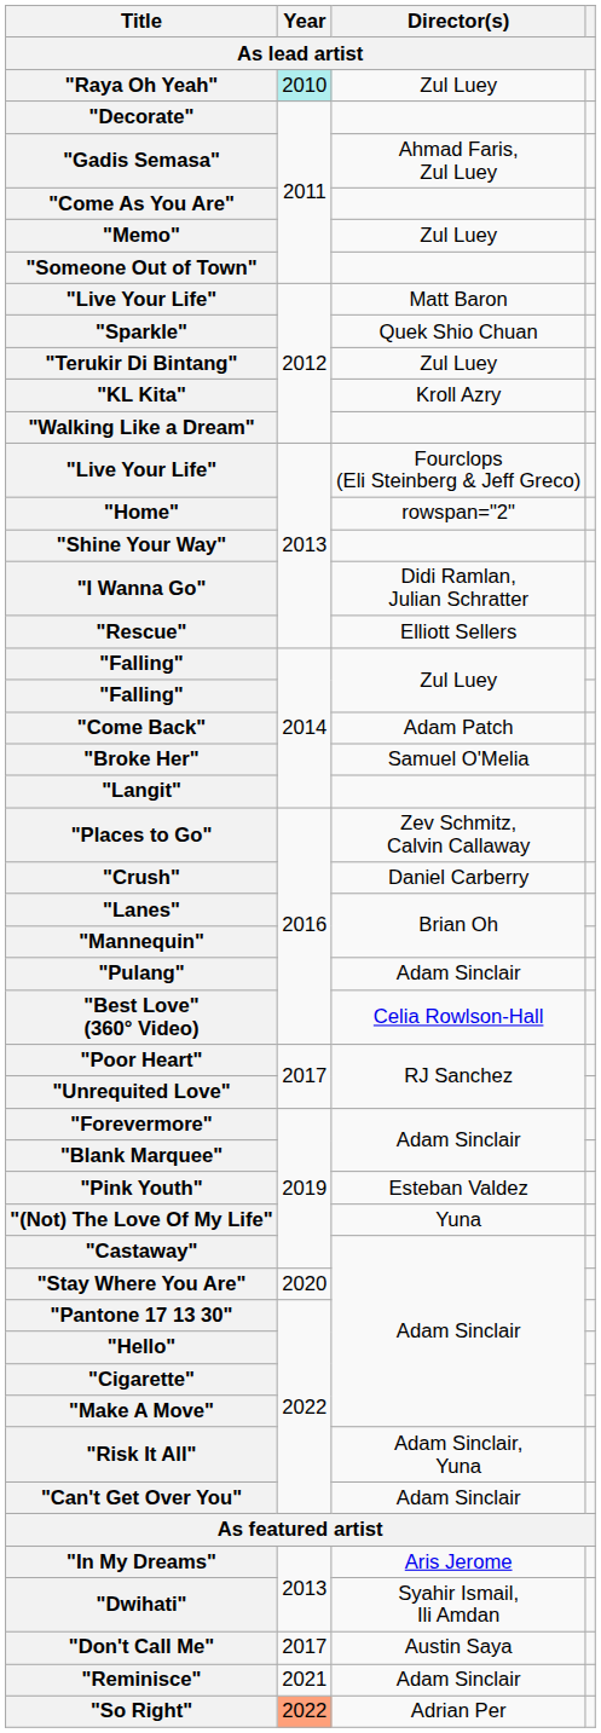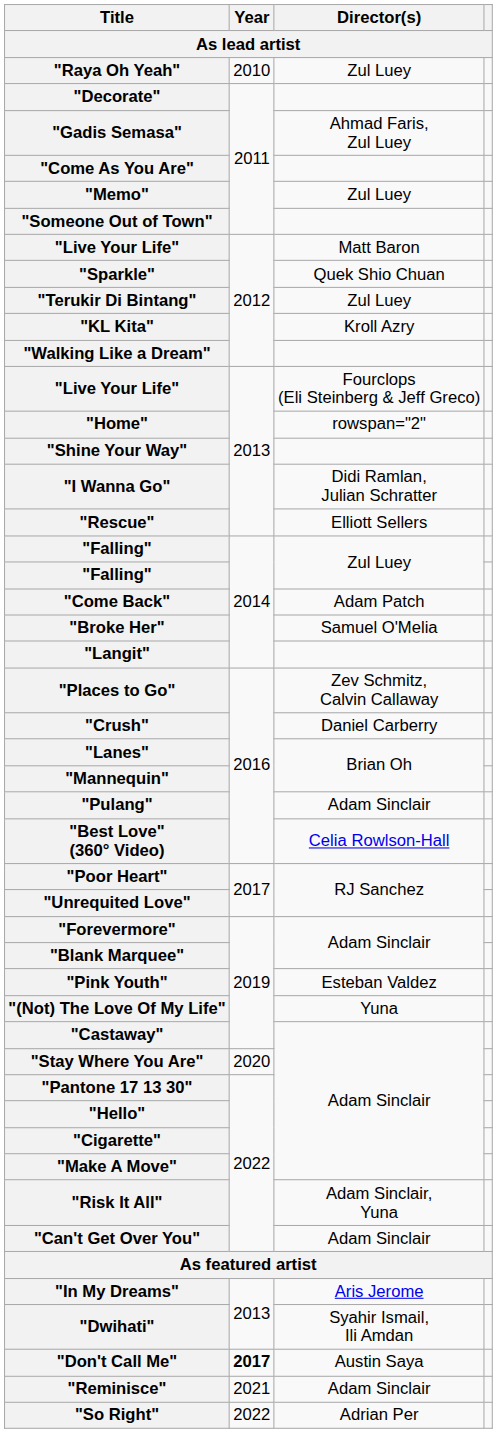"Raya Oh Yeah" | Year: paleturquoise background -> no background
"Don't Call Me" | Year: normal -> bold
"So Right" | Year: lightsalmon background -> no background
